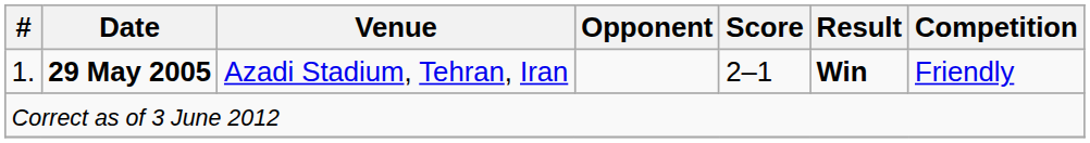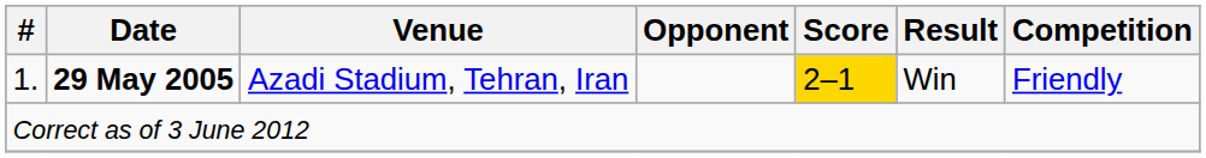1. | Score: no background -> gold background
1. | Result: bold -> normal
